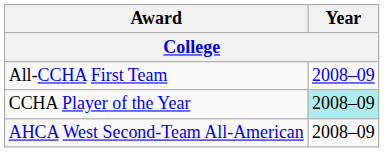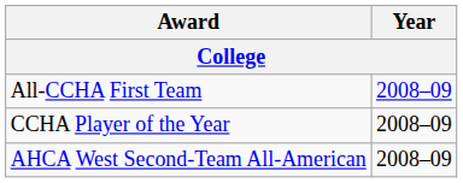CCHA Player of the Year | Year: paleturquoise background -> no background
